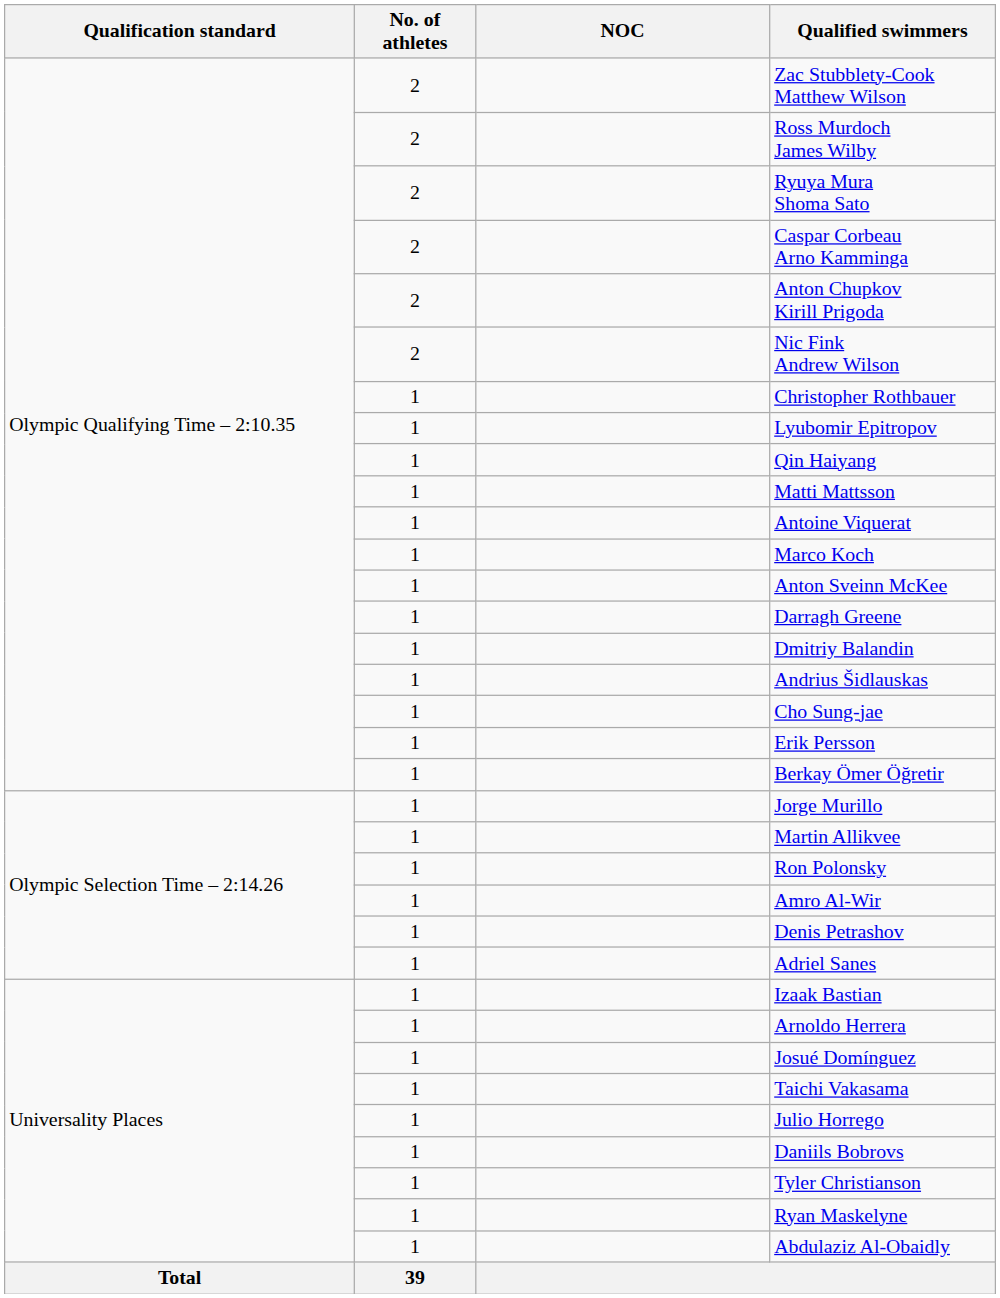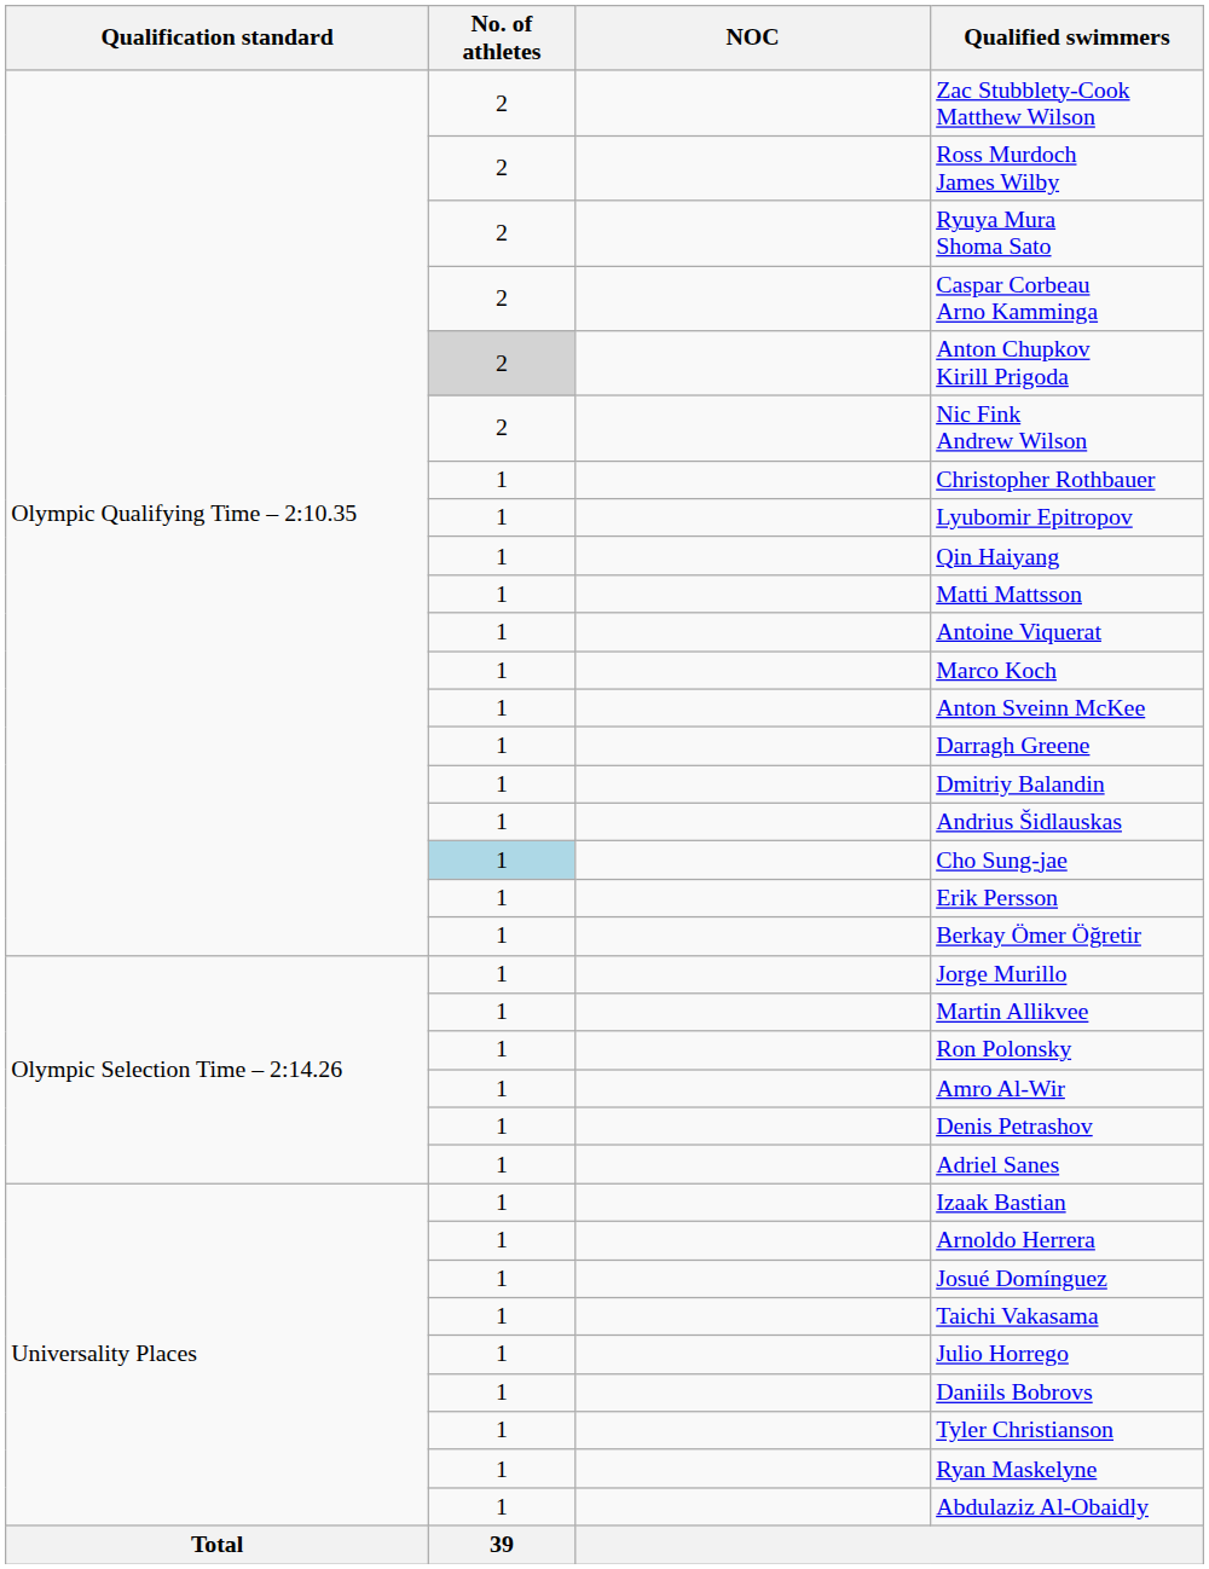Anton Chupkov Kirill Prigoda | No. of athletes: no background -> lightgrey background
Cho Sung-jae | No. of athletes: no background -> lightblue background
